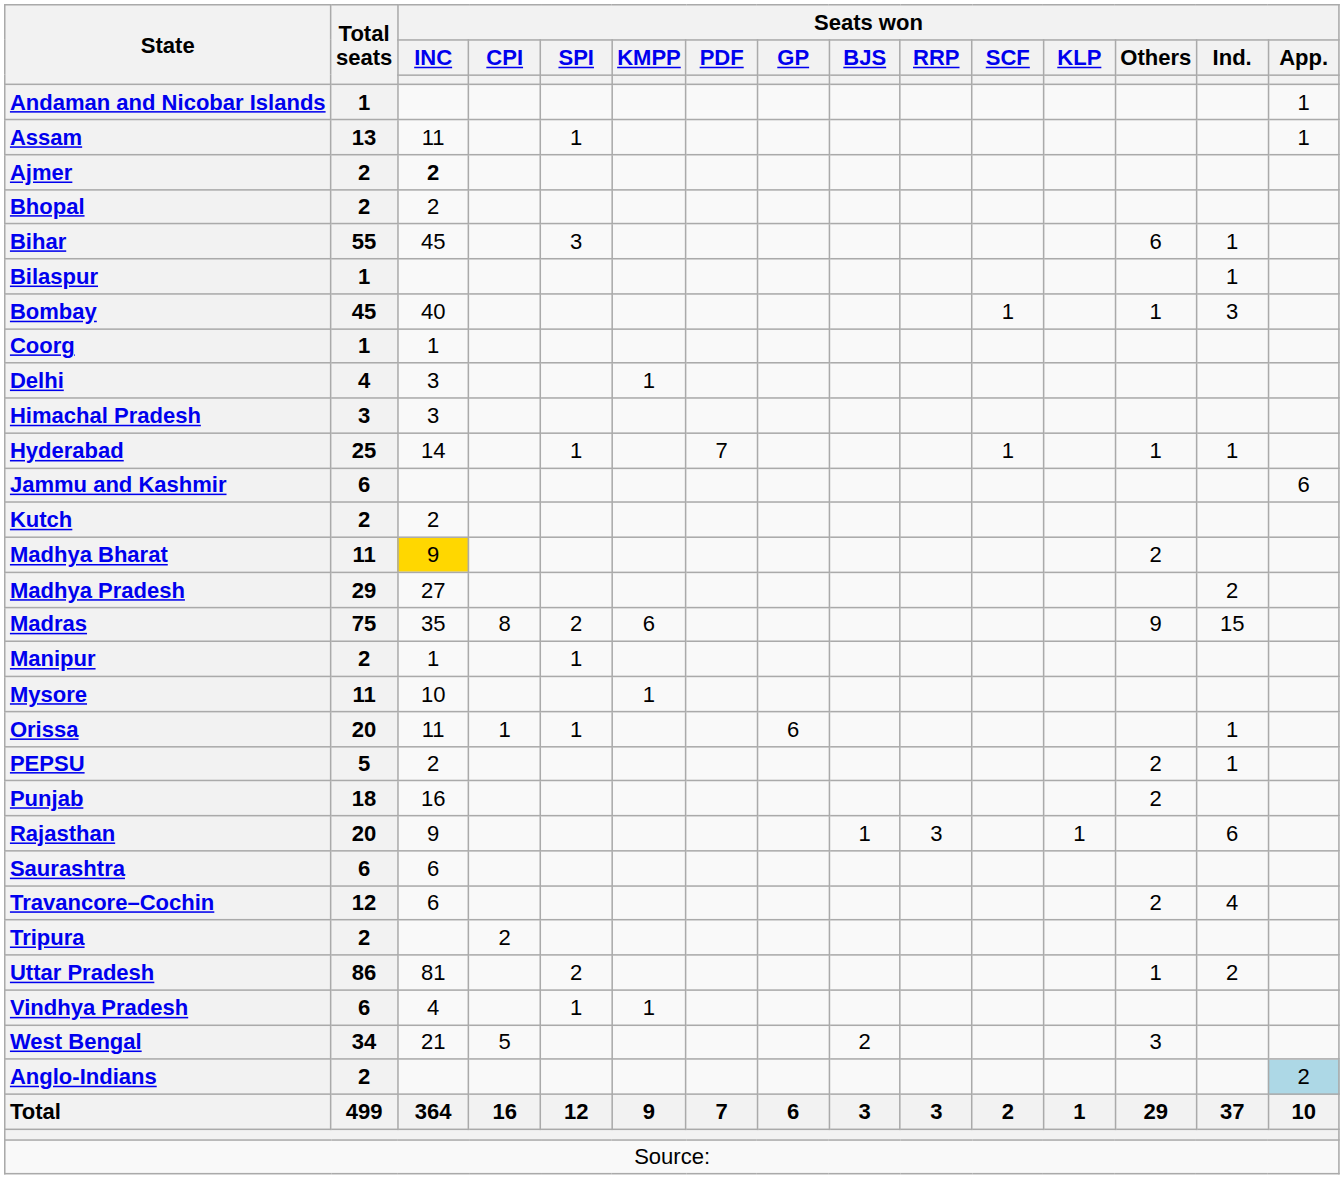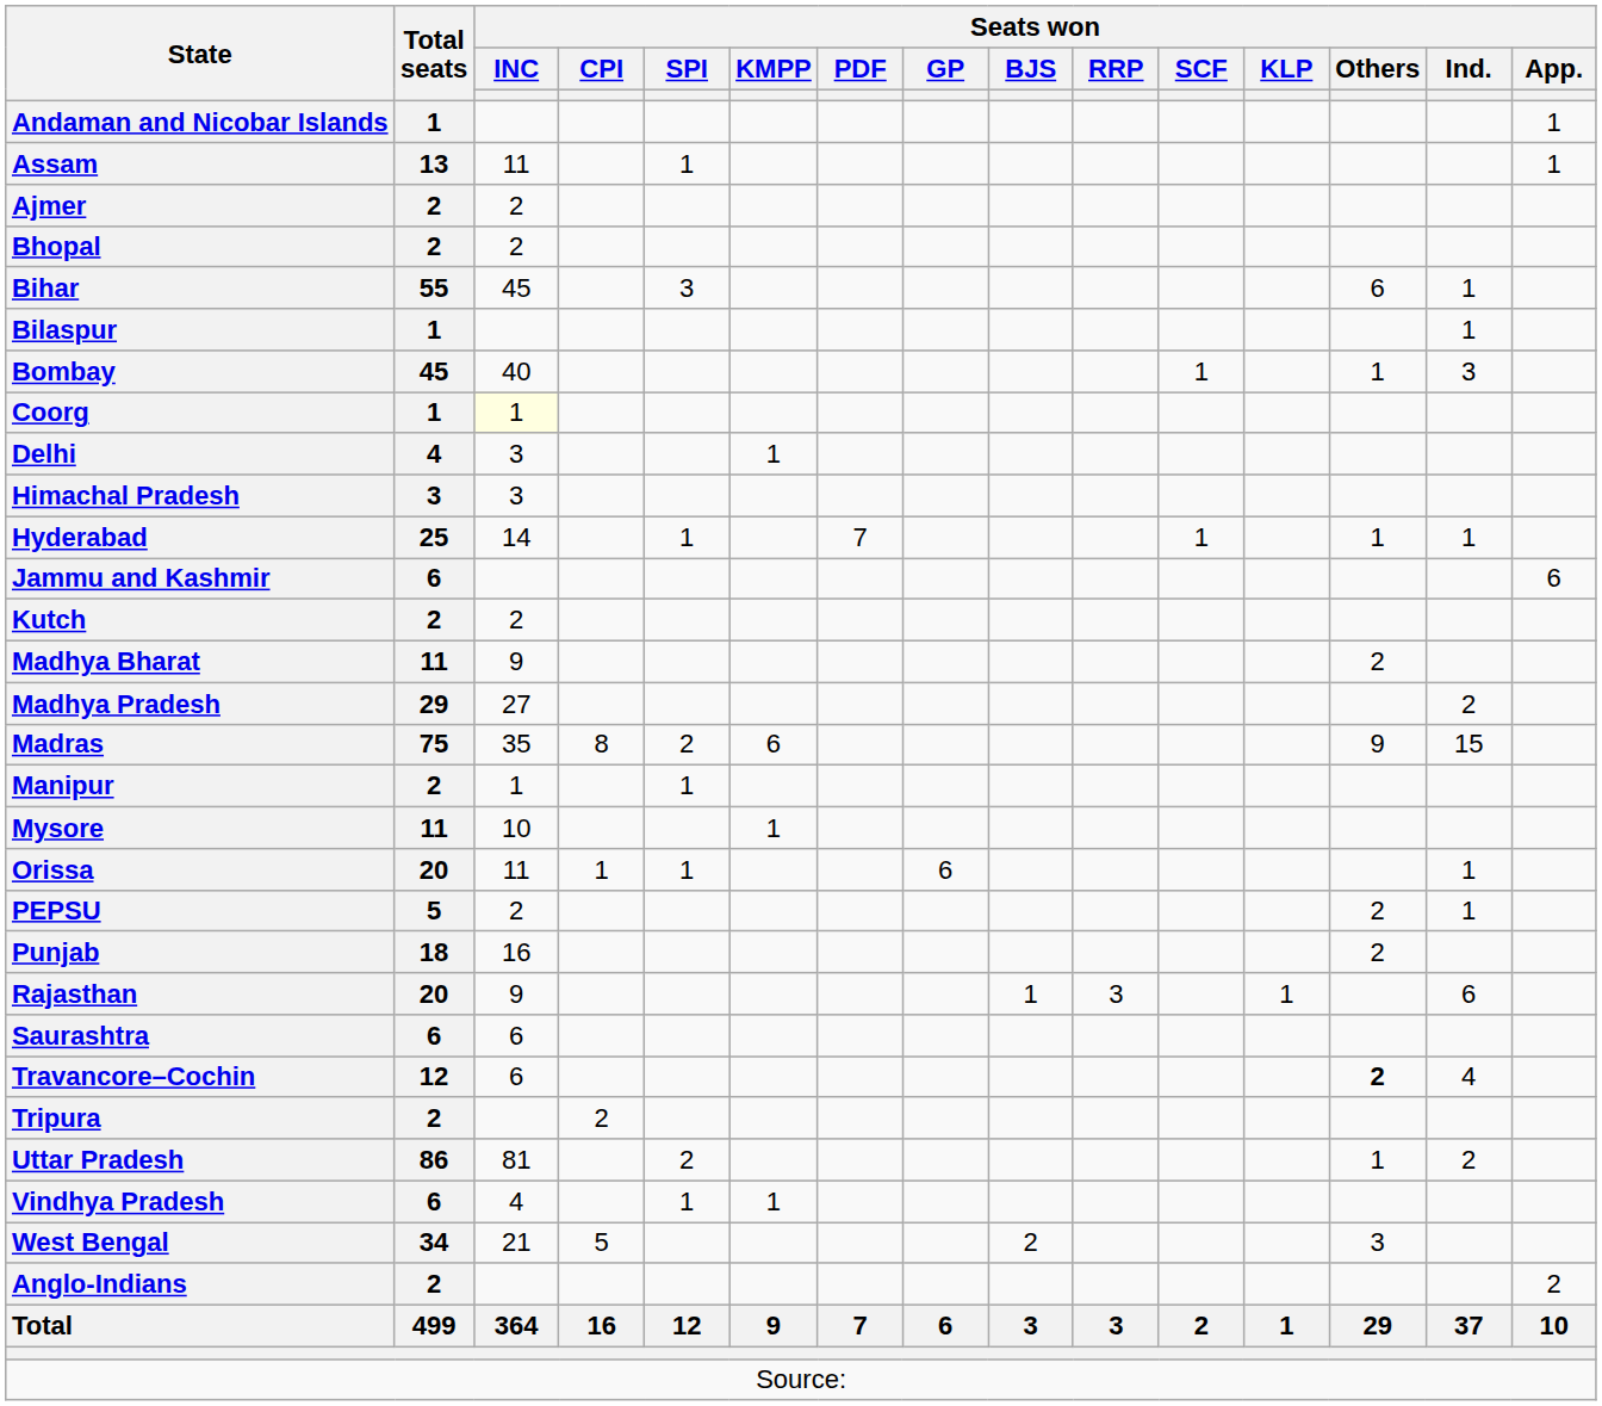Ajmer | Seats won / INC: bold -> normal
Coorg | Seats won / INC: no background -> lightyellow background
Madhya Bharat | Seats won / INC: gold background -> no background
Travancore–Cochin | Seats won / Others: normal -> bold
Anglo-Indians | Seats won / App.: lightblue background -> no background
